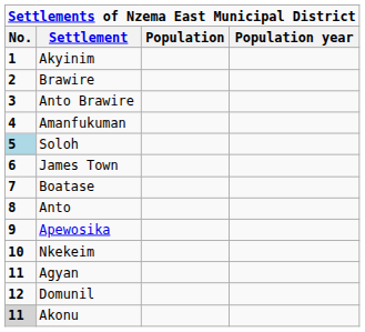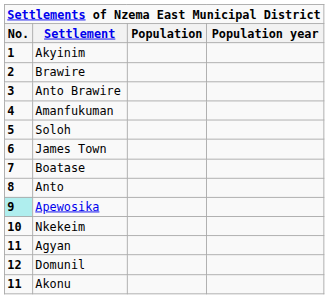Soloh | No.: lightblue background -> no background
Apewosika | No.: no background -> paleturquoise background
Akonu | No.: lightgrey background -> no background
